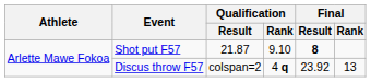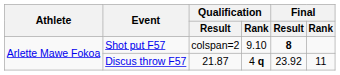Shot put F57 | Qualification / Result: 21.87 -> colspan=2
Discus throw F57 | Qualification / Result: colspan=2 -> 21.87
Discus throw F57 | Final / Rank: 13 -> 11
